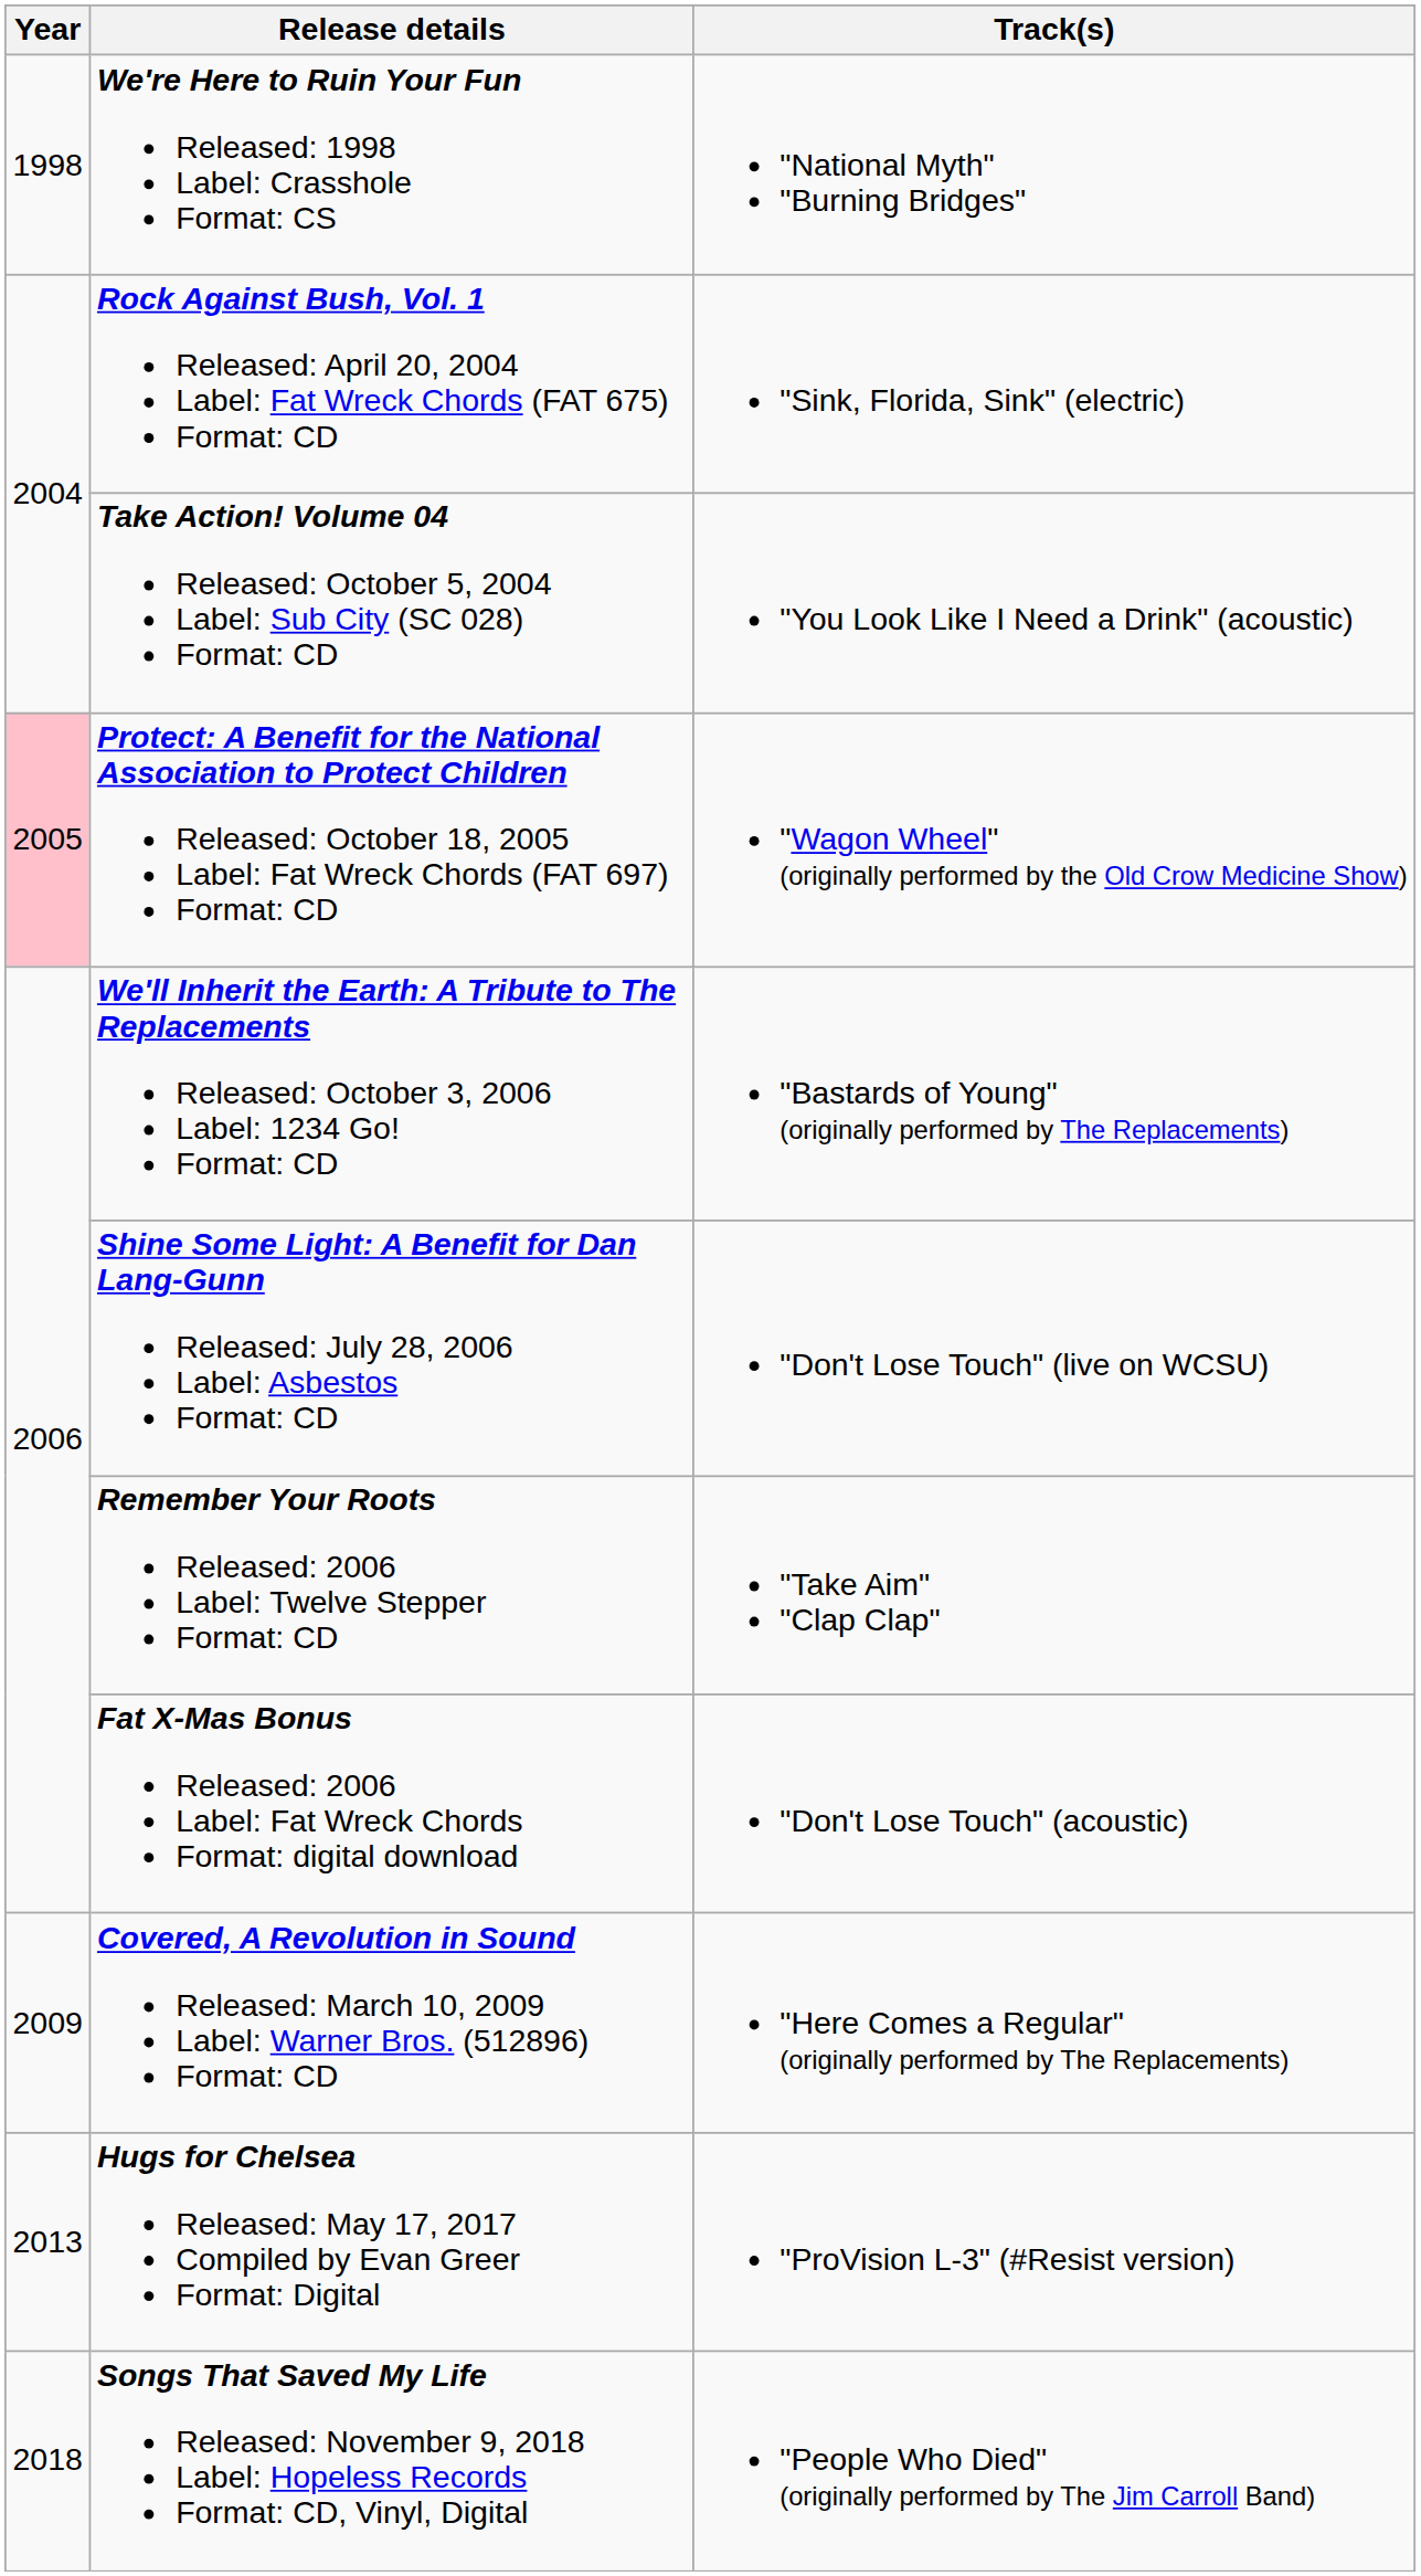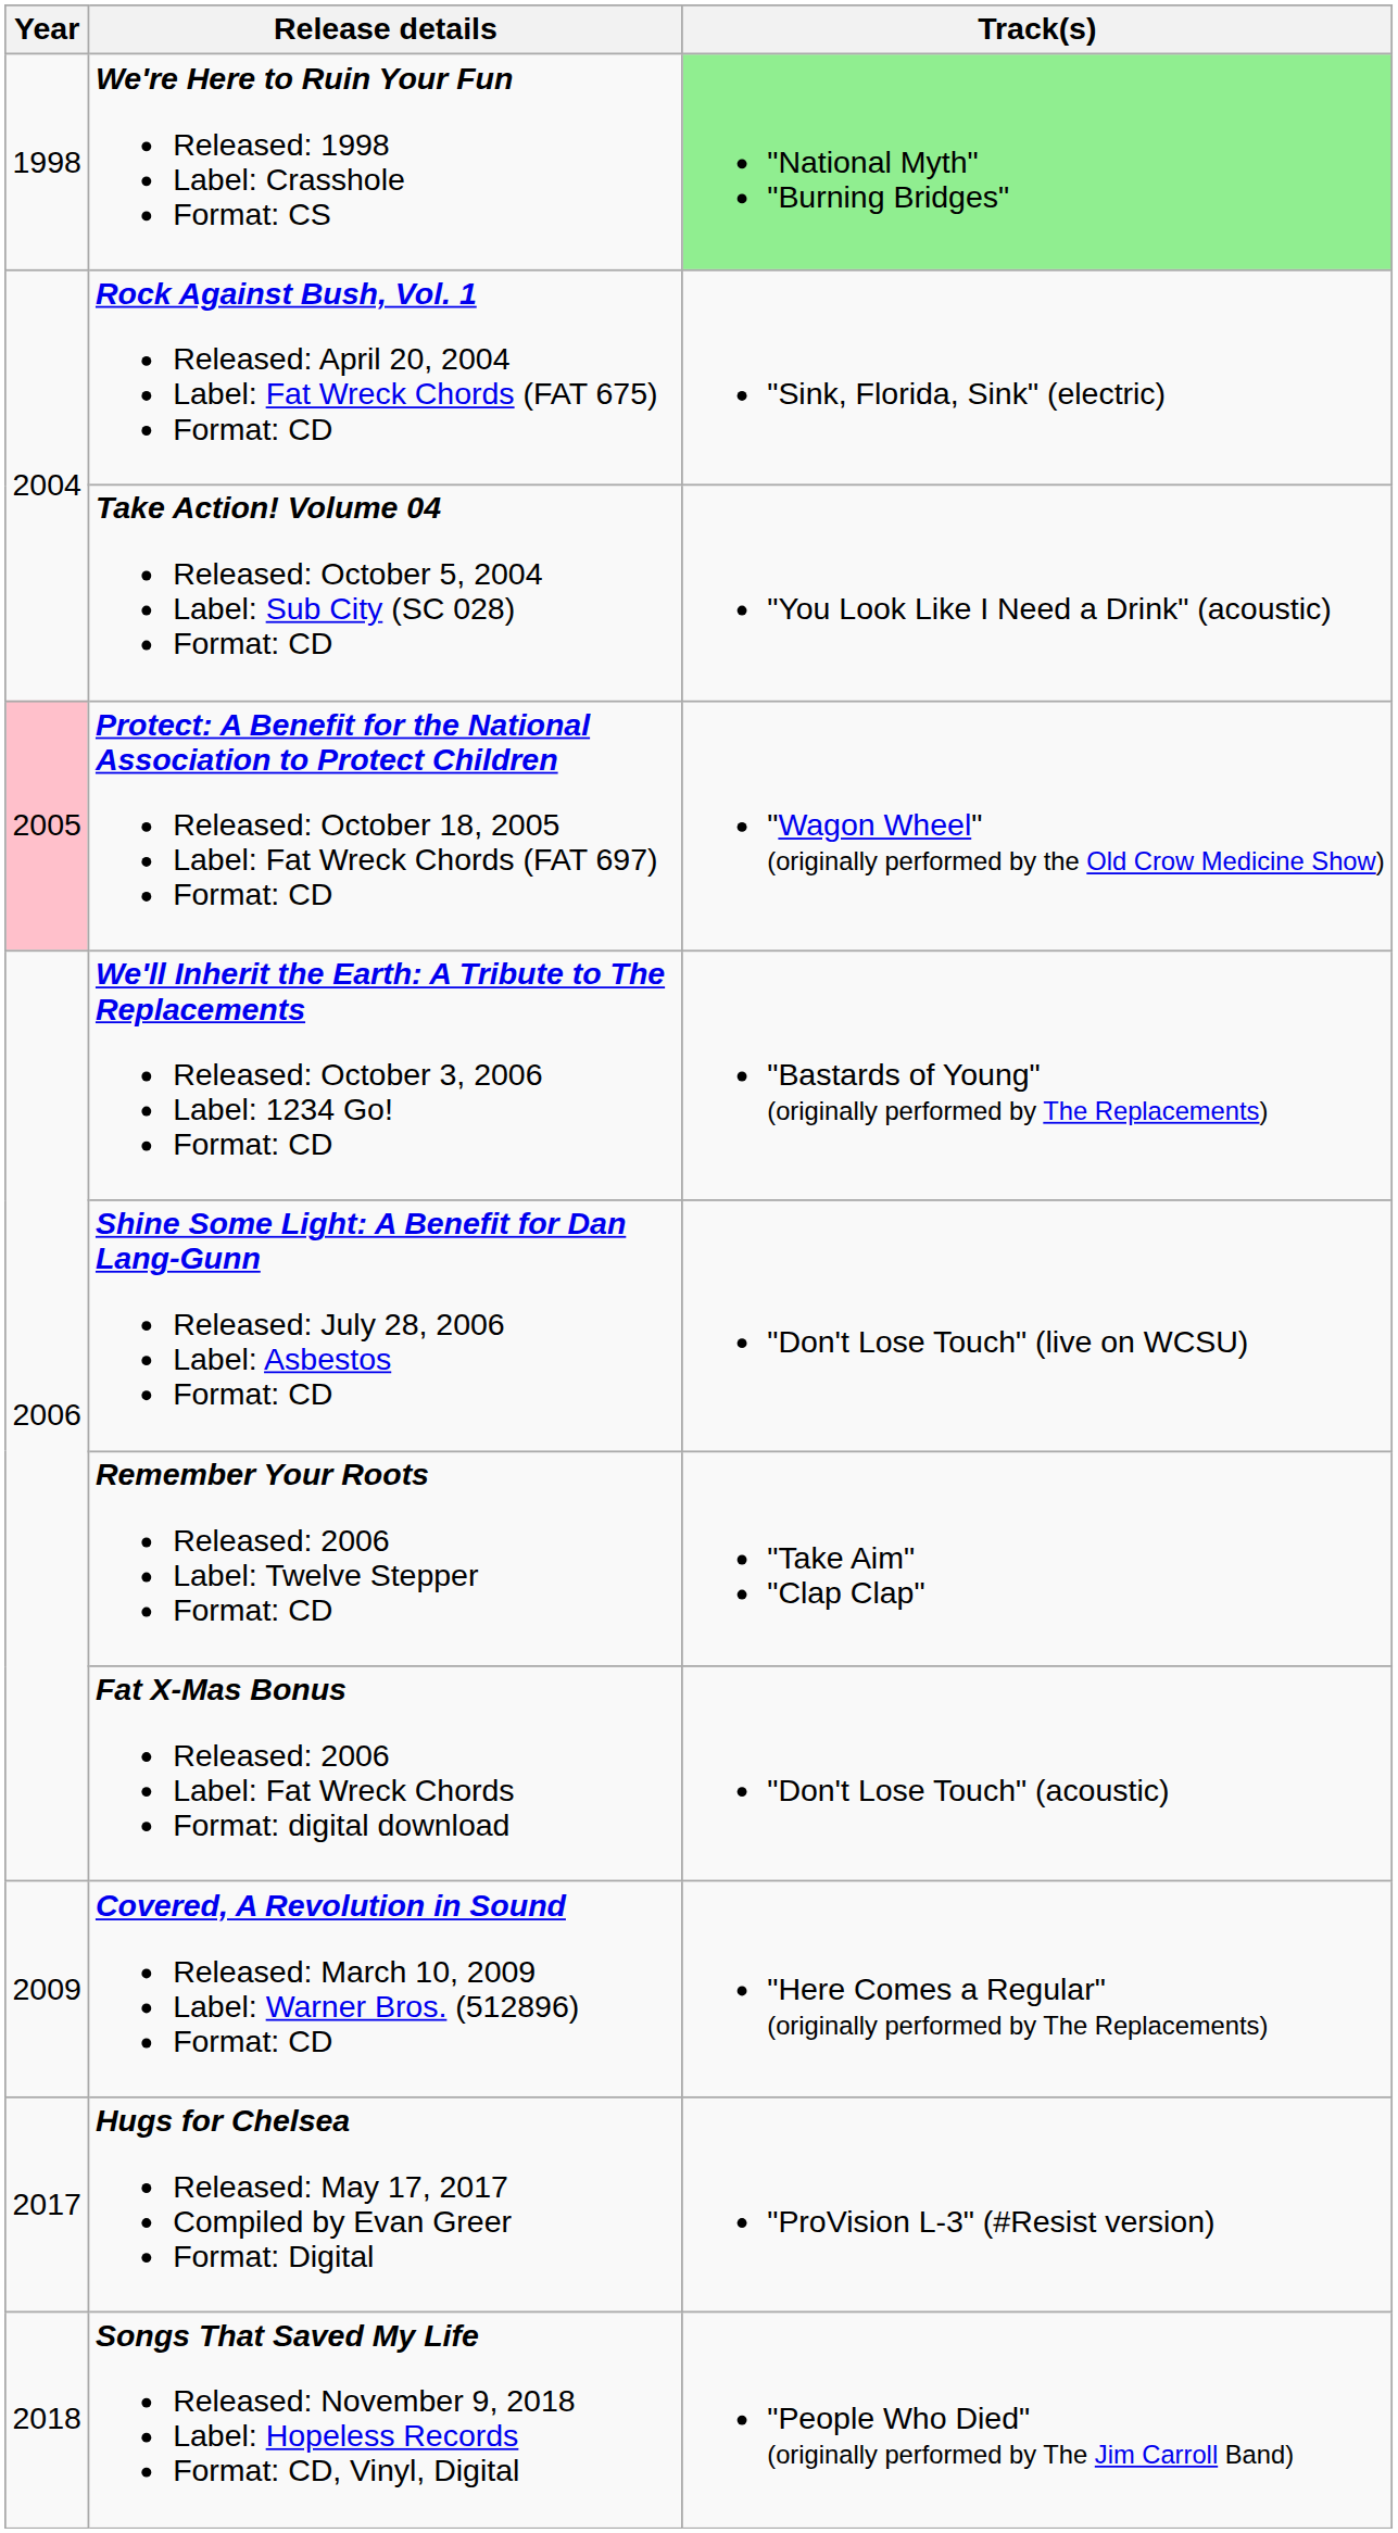row 2 | Track(s): no background -> lightgreen background
row 11 | Year: 2013 -> 2017
